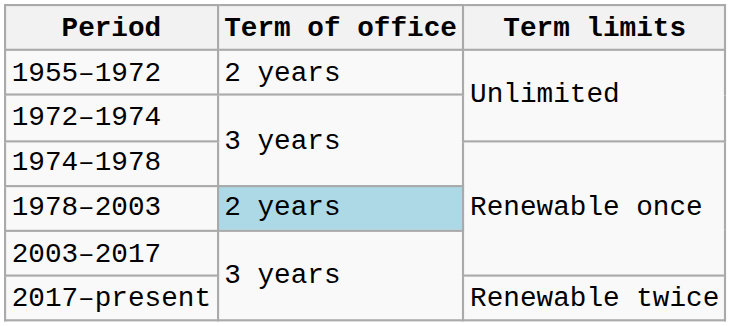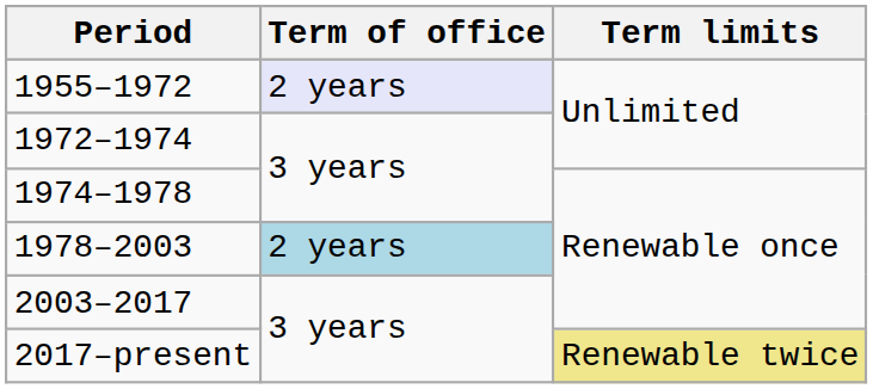1955–1972 | Term of office: no background -> lavender background
2017–present | Term limits: no background -> khaki background
